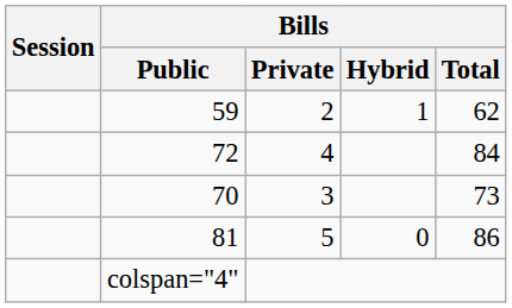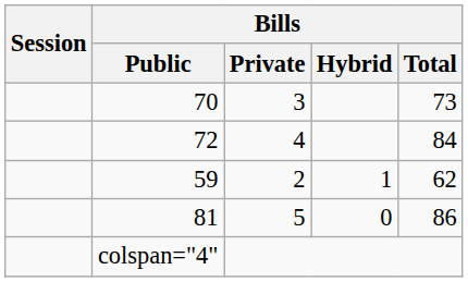rows swapped: 70 <-> 59
